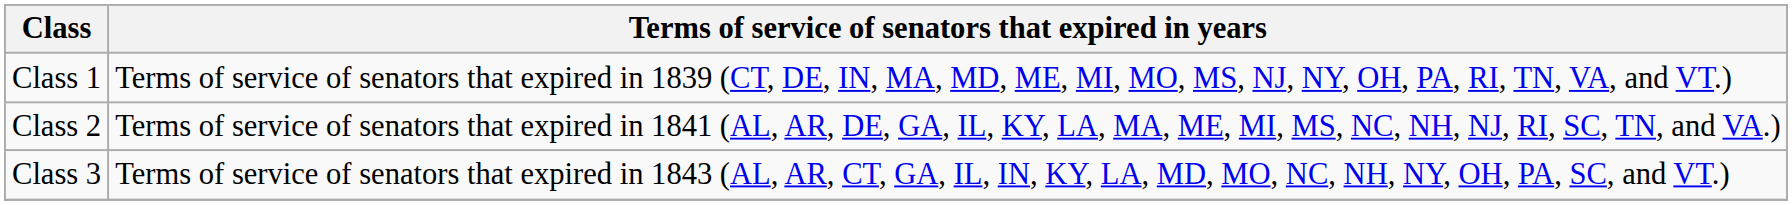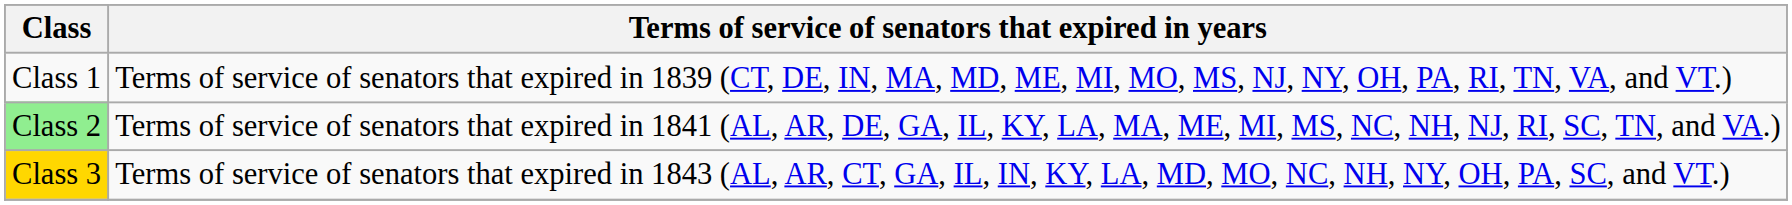Class 2 | Class: no background -> lightgreen background
Class 3 | Class: no background -> gold background
